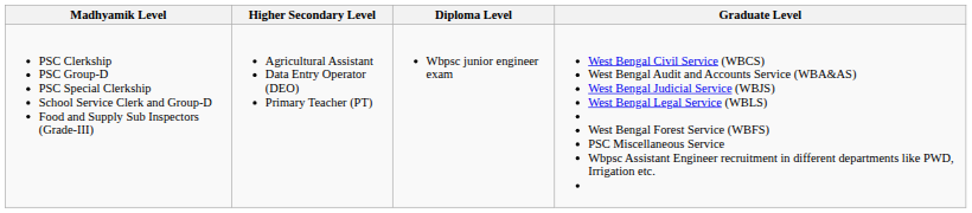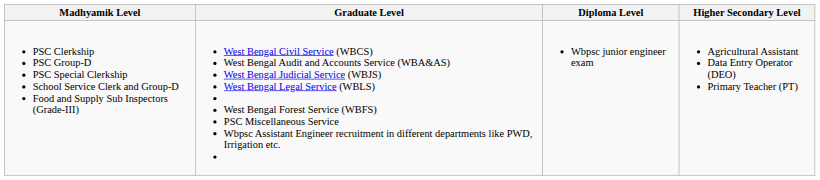columns swapped: Higher Secondary Level <-> Graduate Level
